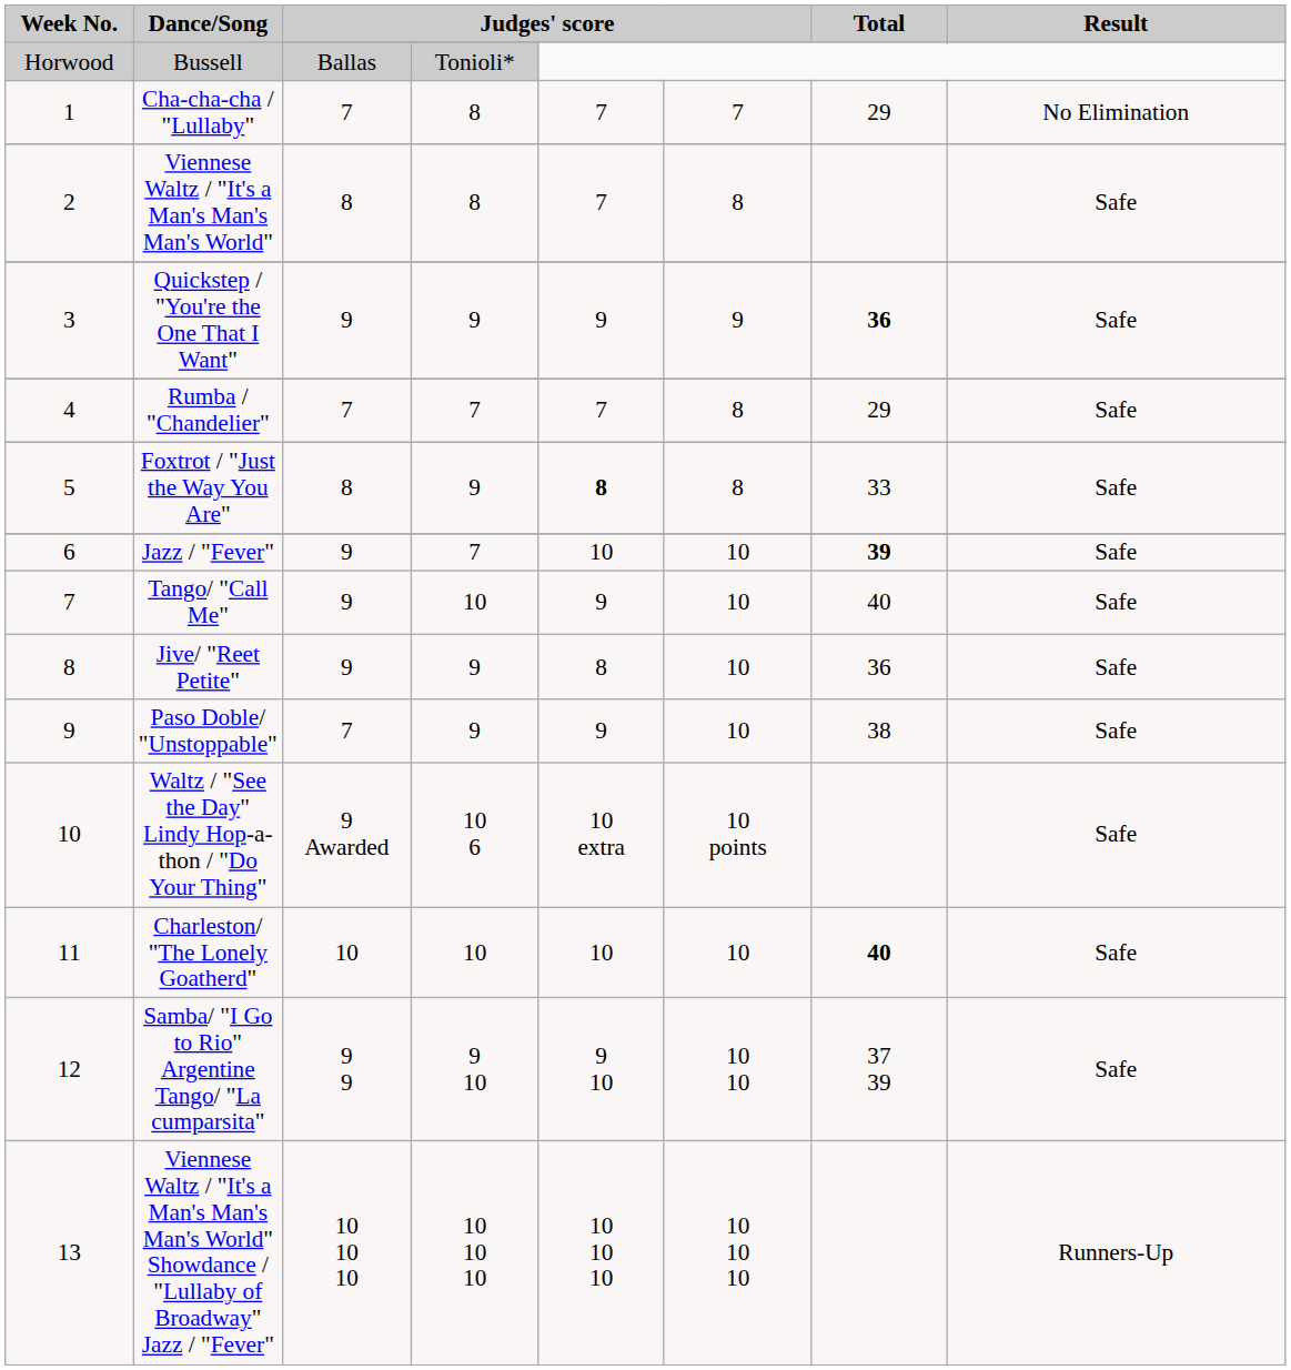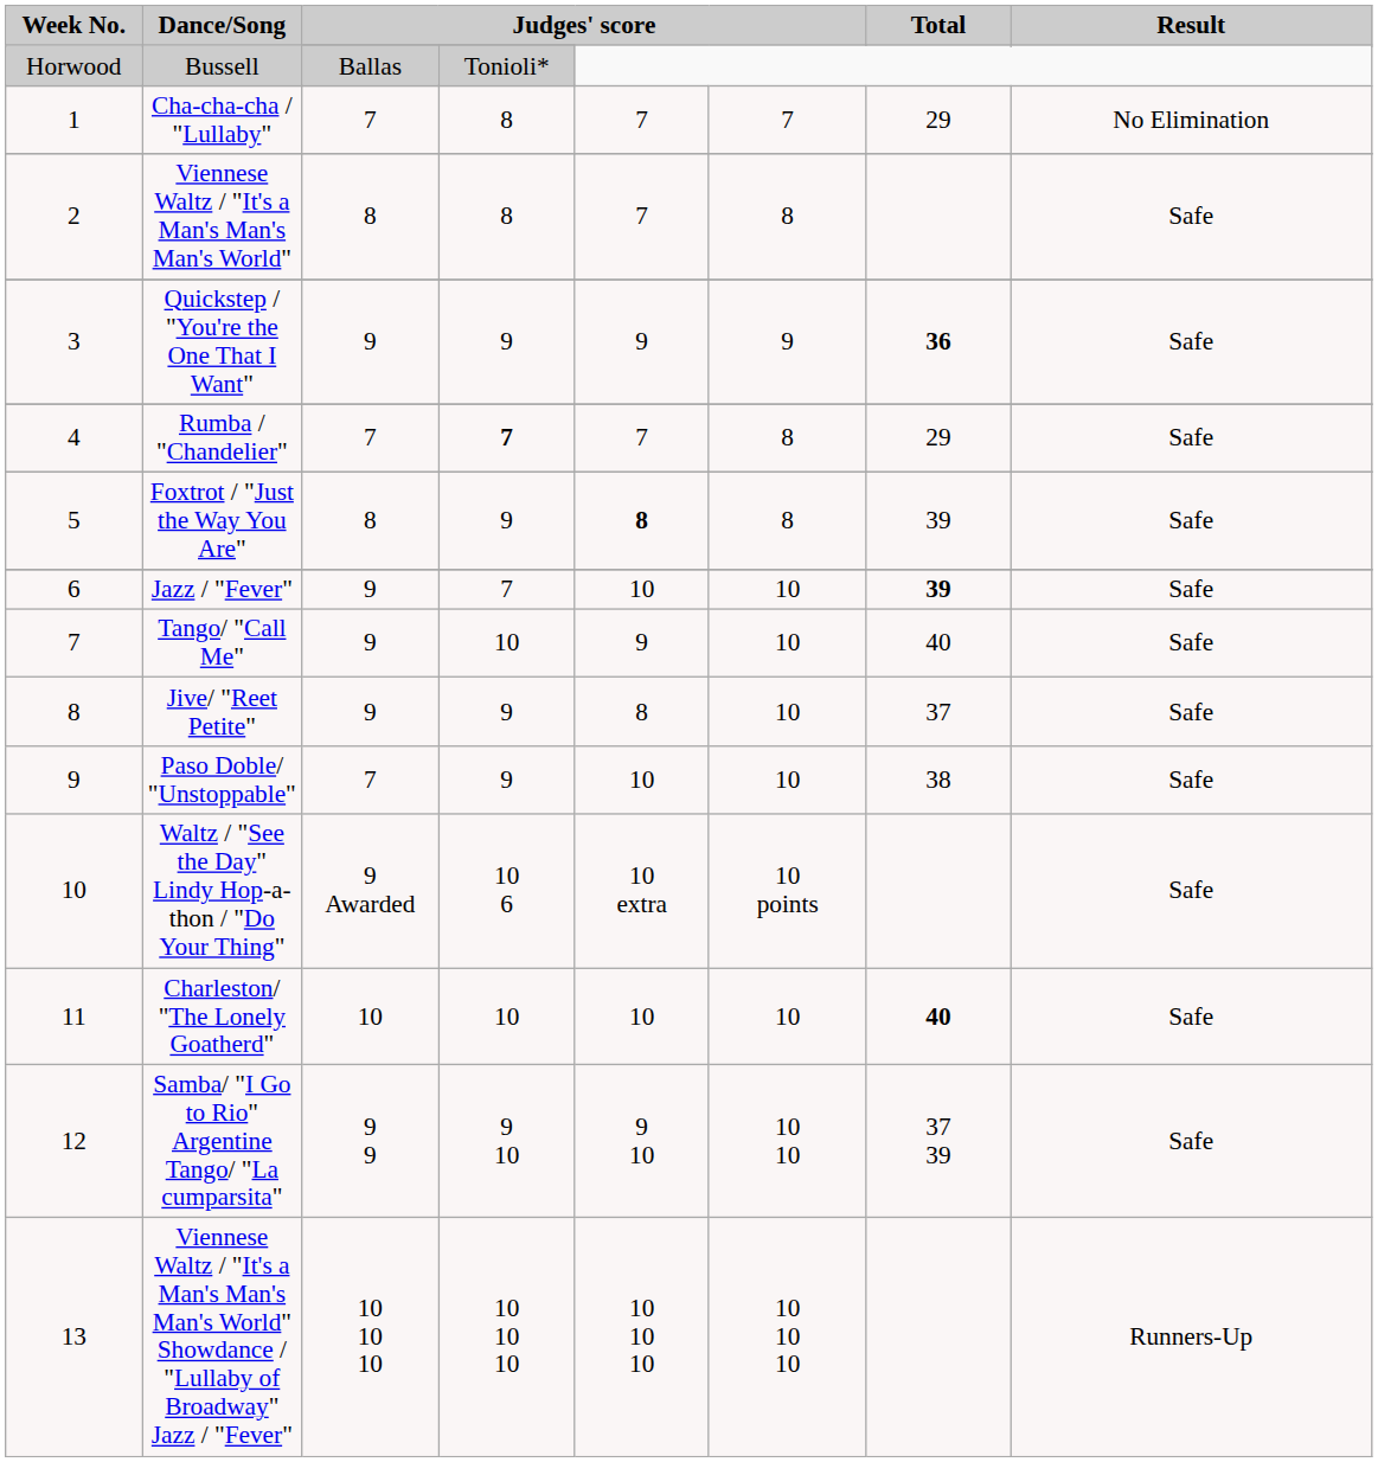Rumba / "Chandelier" | column 4: normal -> bold
Foxtrot / "Just the Way You Are" | Total: 33 -> 39
Jive/ "Reet Petite" | Total: 36 -> 37
Paso Doble/ "Unstoppable" | column 5: 9 -> 10
